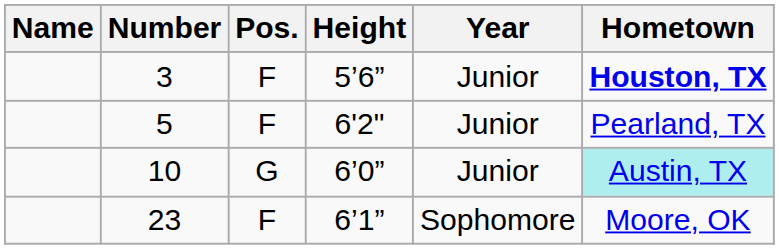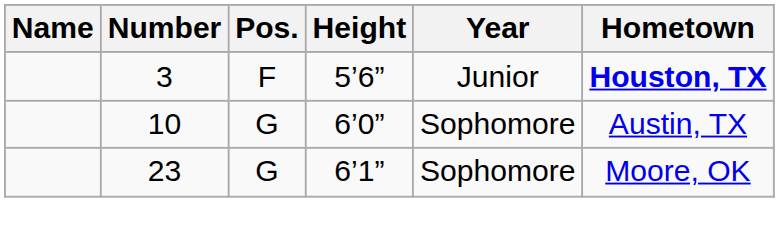- row: 5 | F | 6'2" | Junior | Pearland, TX
10 | Year: Junior -> Sophomore
10 | Hometown: paleturquoise background -> no background
23 | Pos.: F -> G
